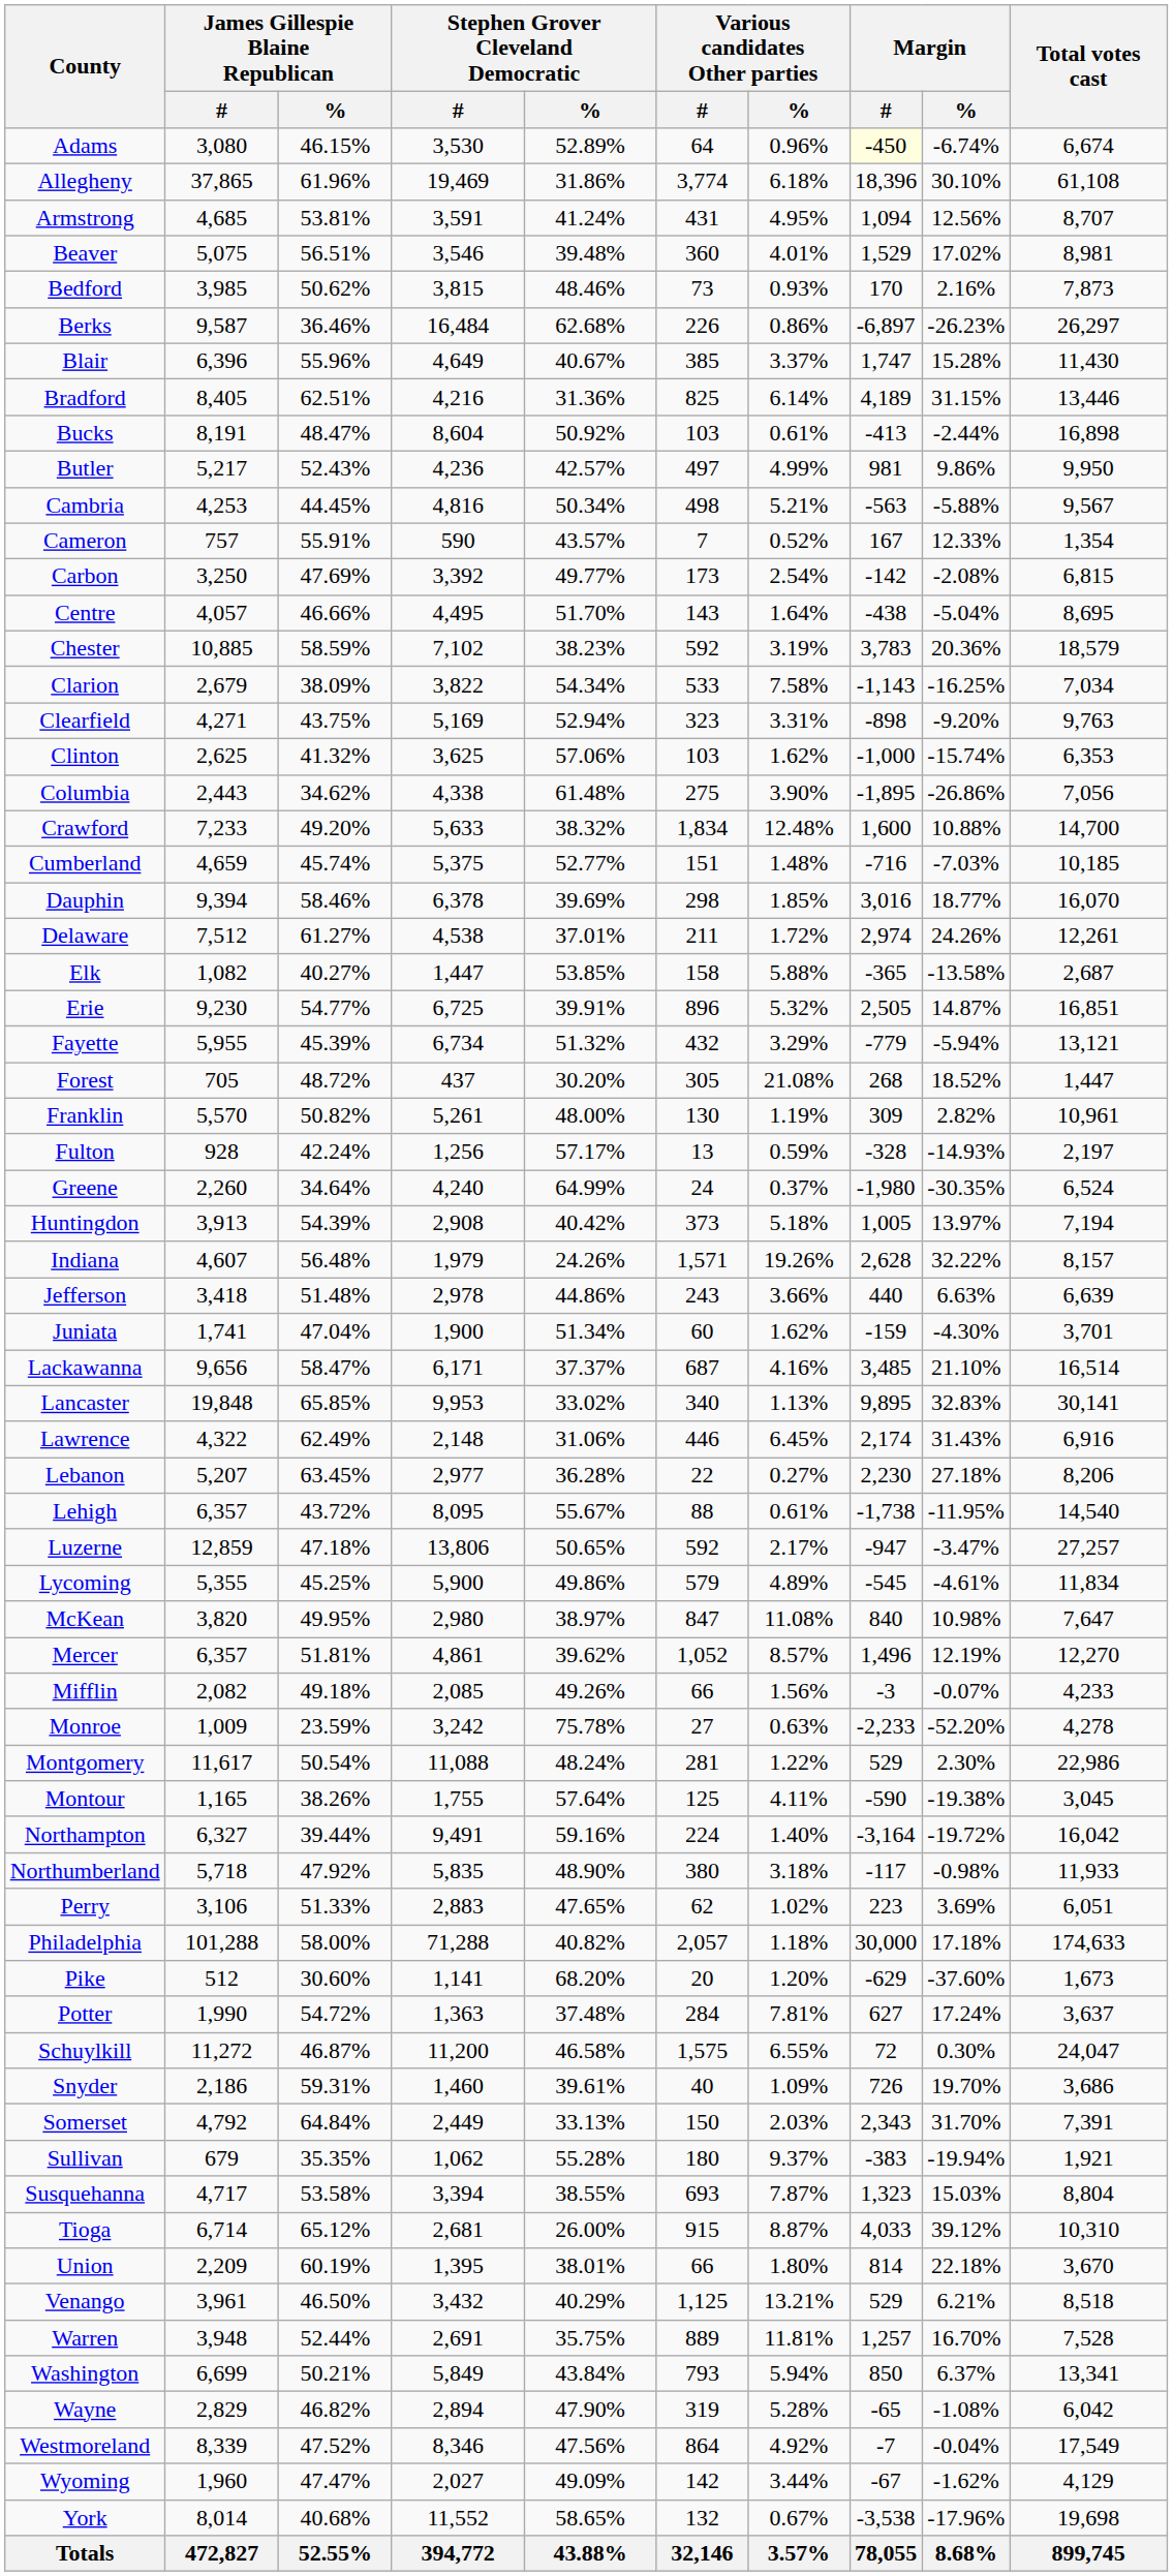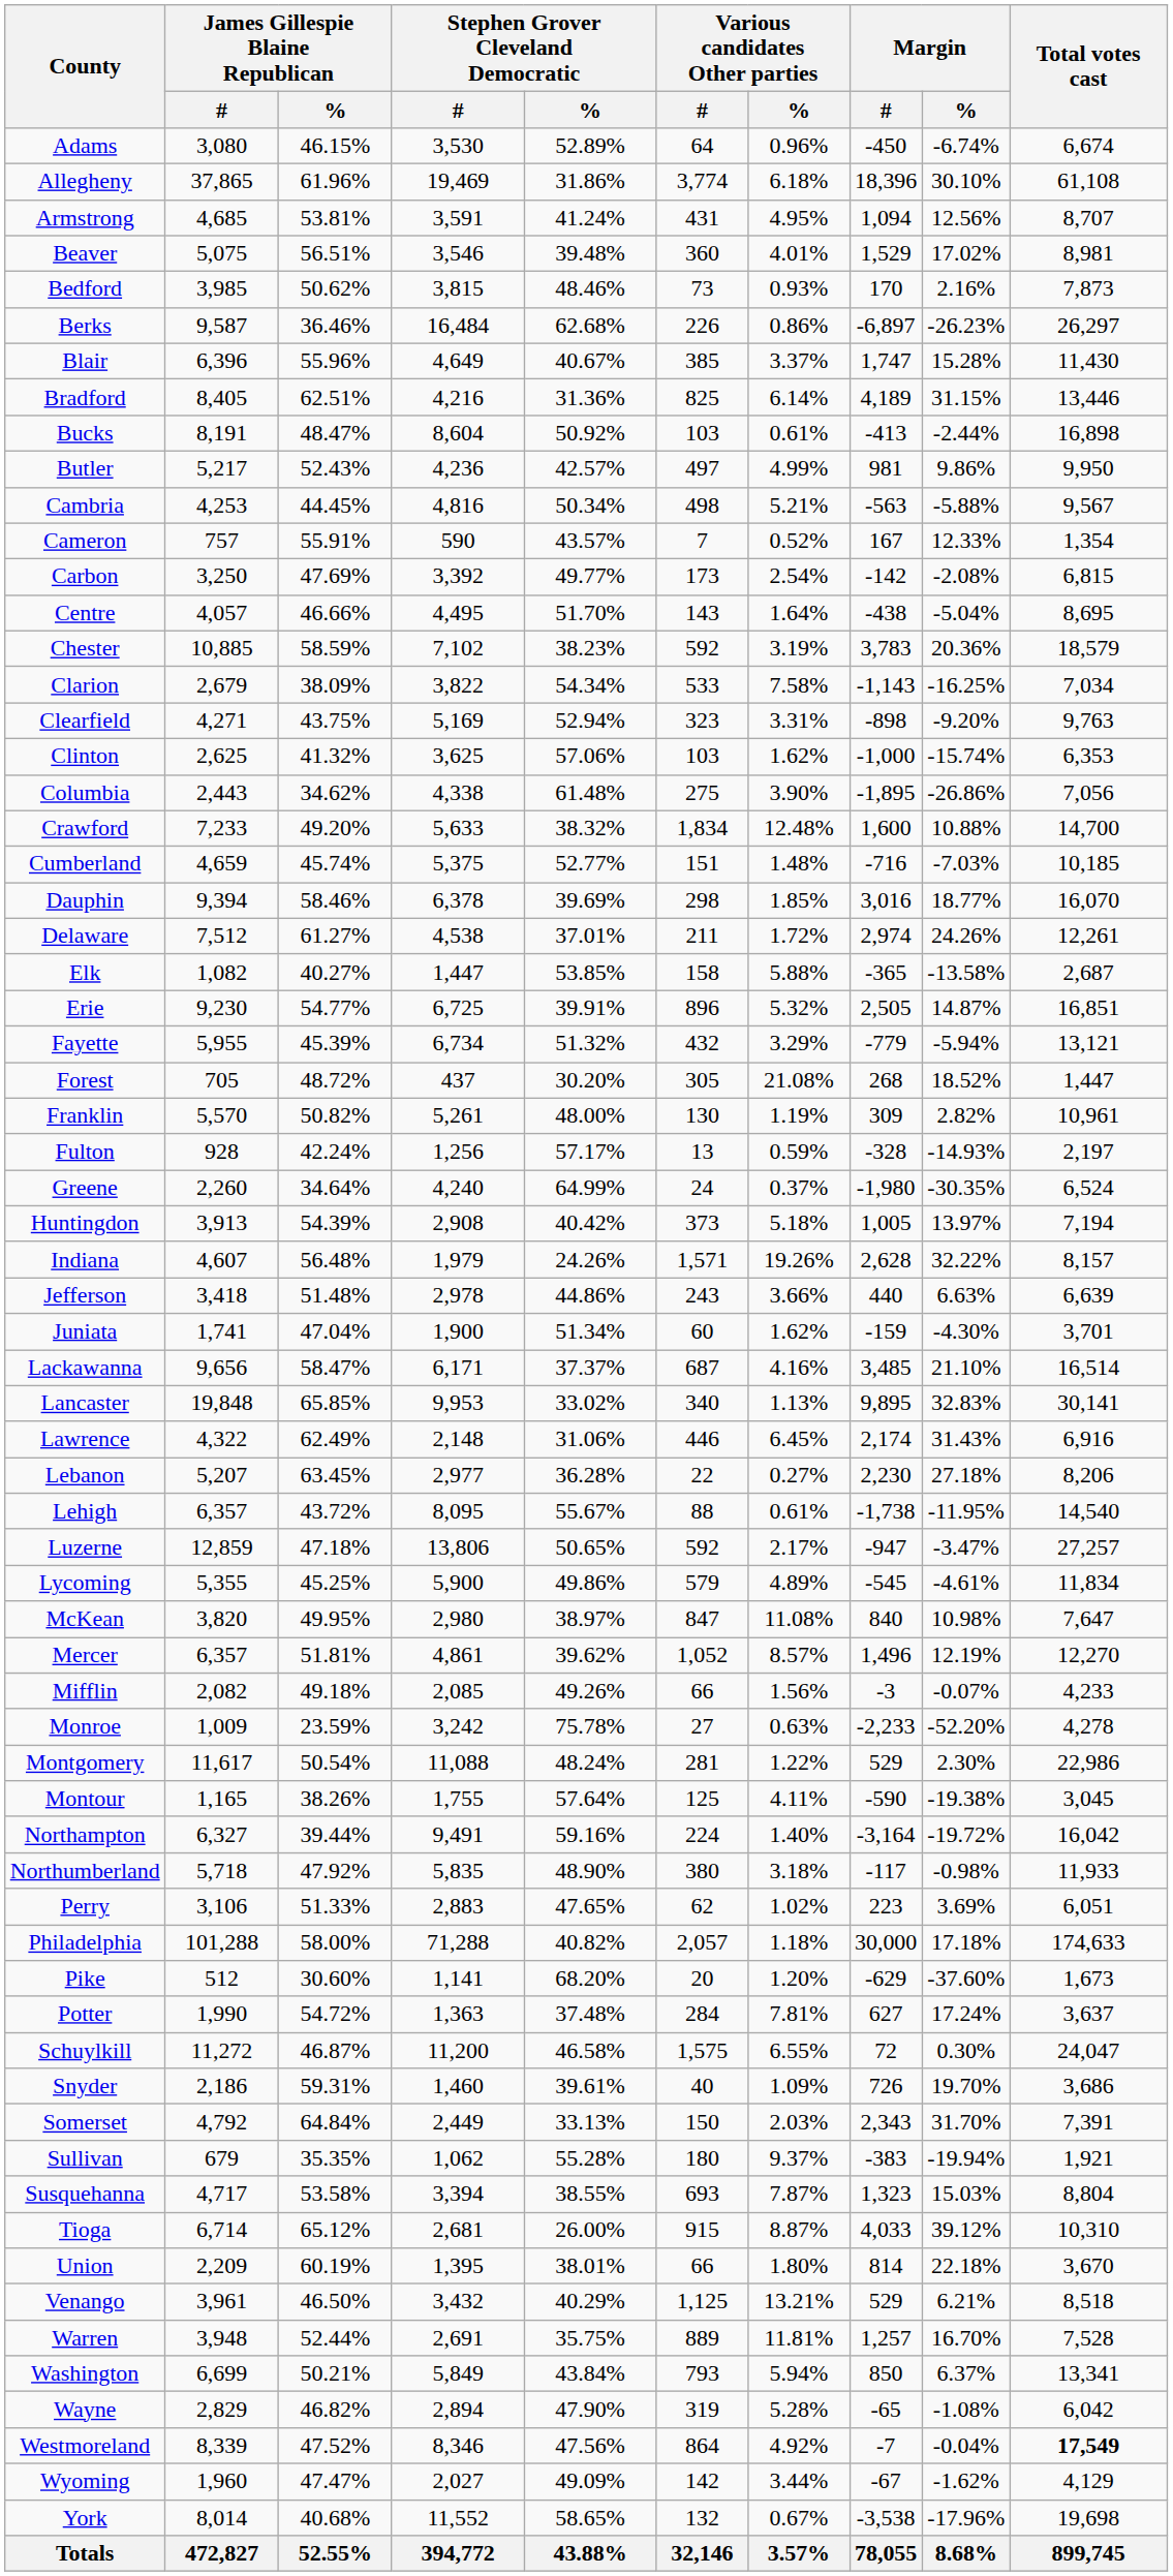Adams | Margin / #: lightyellow background -> no background
Westmoreland | Total votes cast: normal -> bold
